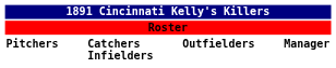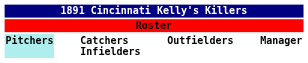Pitchers | column 1: no background -> paleturquoise background
